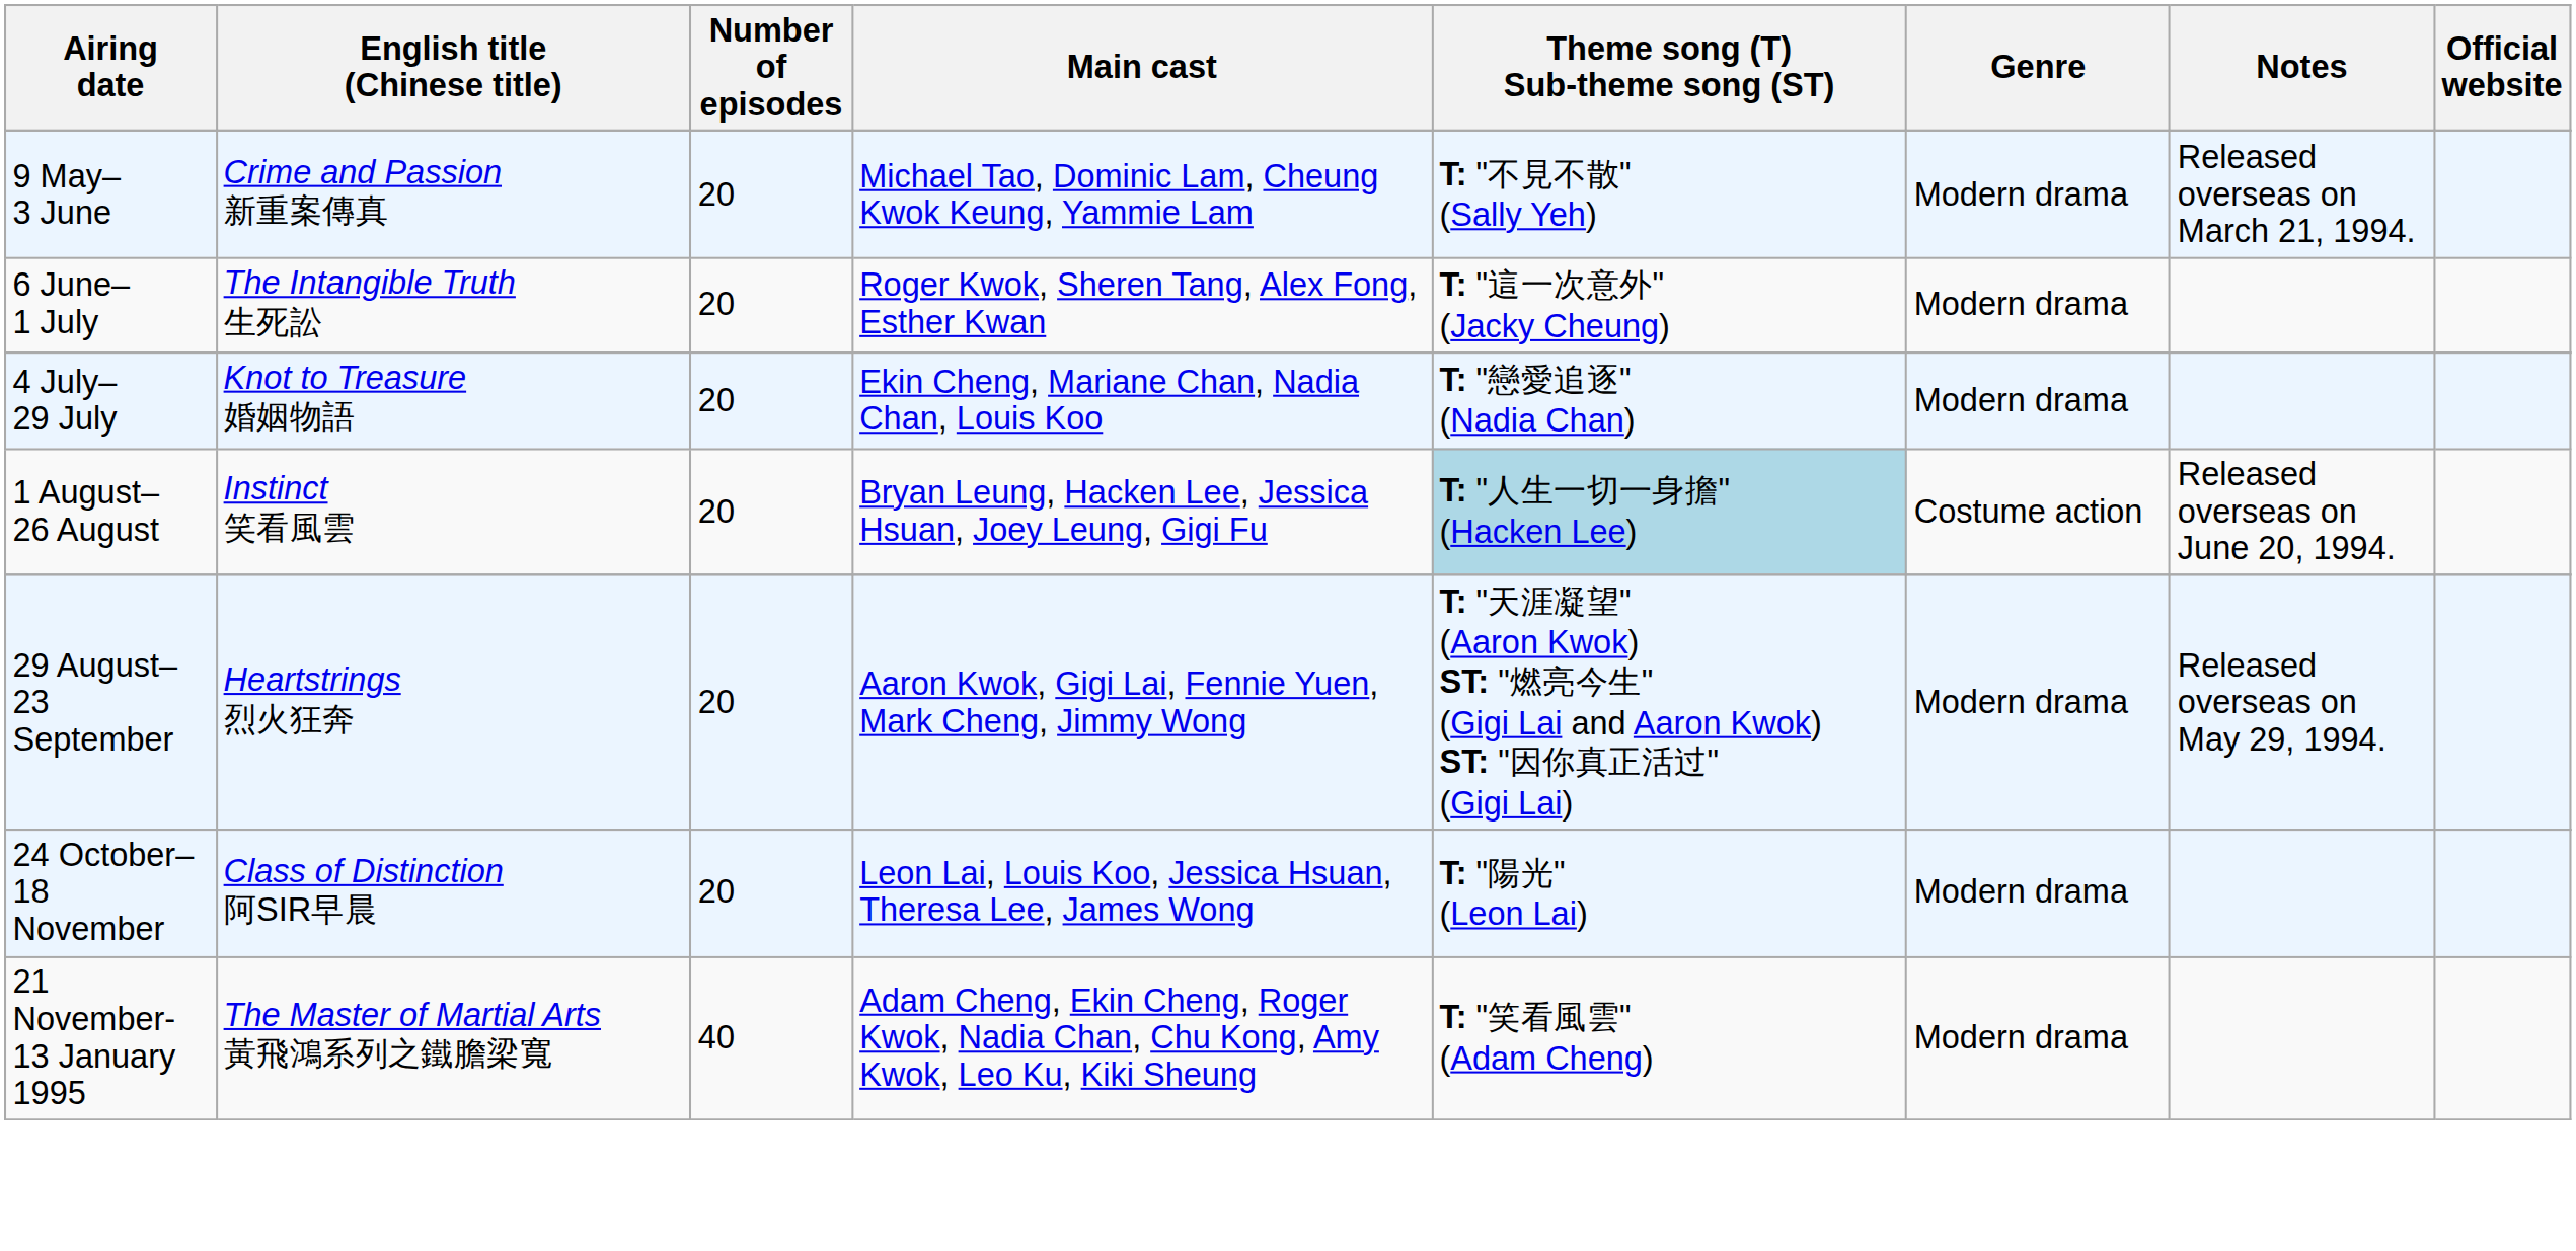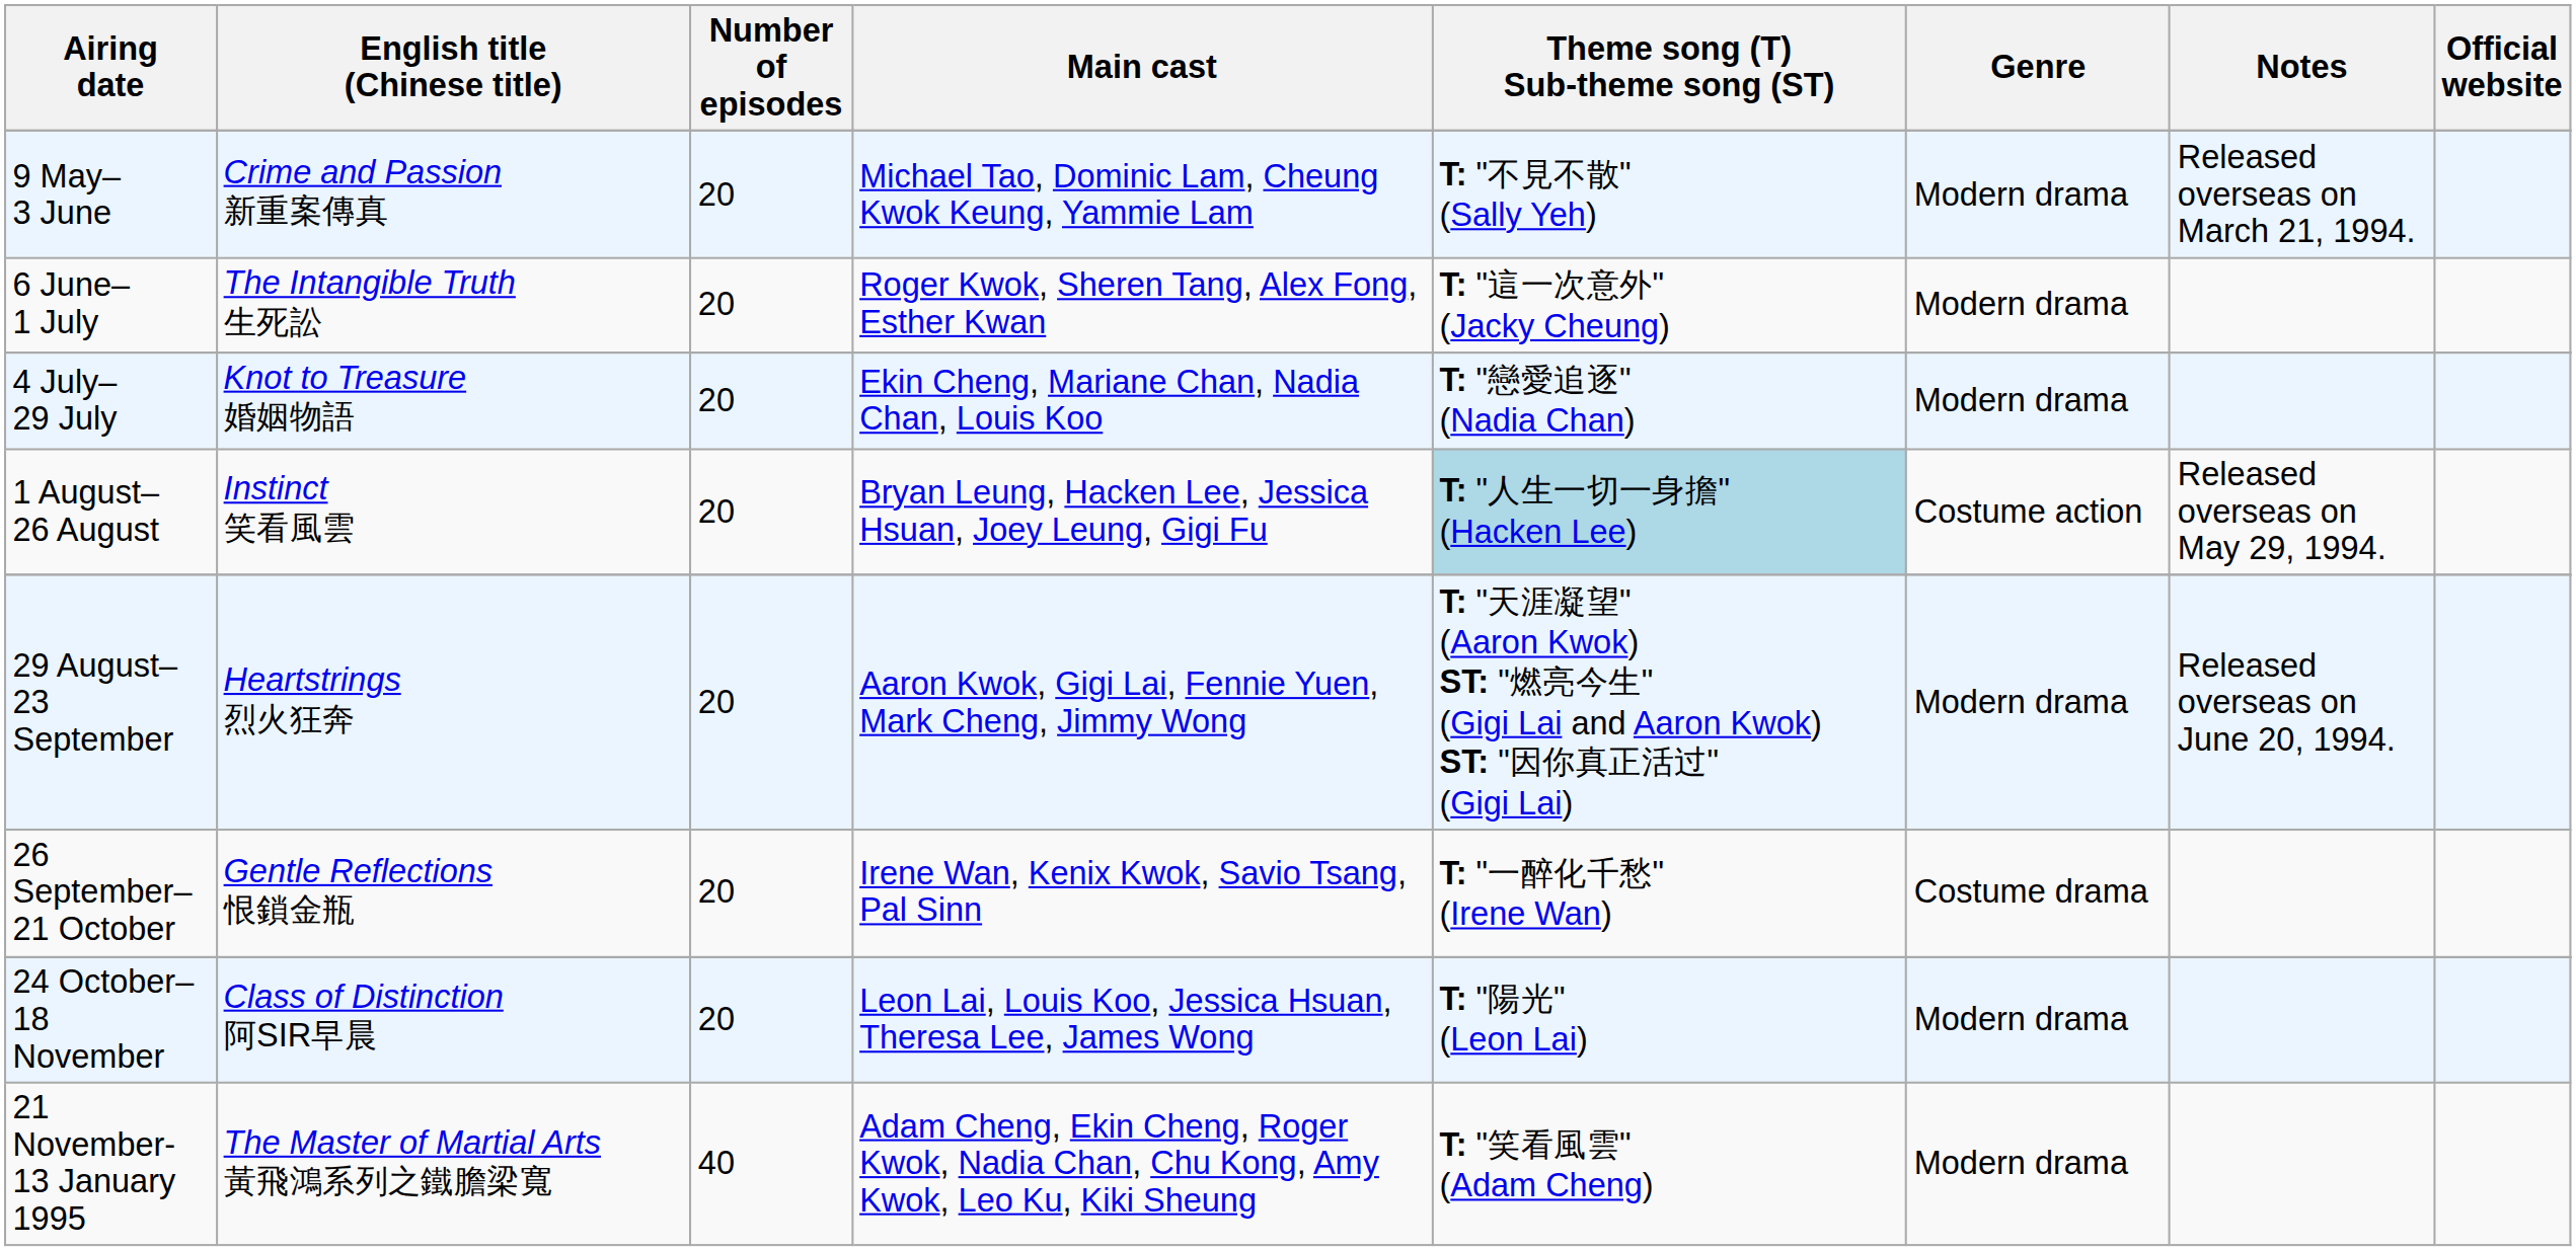1 August– 26 August | Notes: Released overseas on June 20, 1994. -> Released overseas on May 29, 1994.
29 August– 23 September | Notes: Released overseas on May 29, 1994. -> Released overseas on June 20, 1994.
+ row: 26 September– 21 October | Gentle Reflections 恨鎖金瓶 | 20 | Irene Wan, Kenix Kwok, Savio Tsang, Pal Sinn | T: "一醉化千愁" (Irene Wan) | Costume drama
